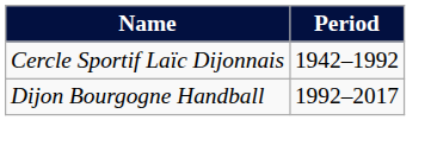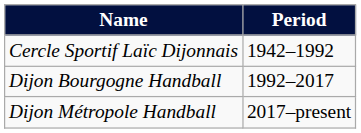+ row: Dijon Métropole Handball | 2017–present
